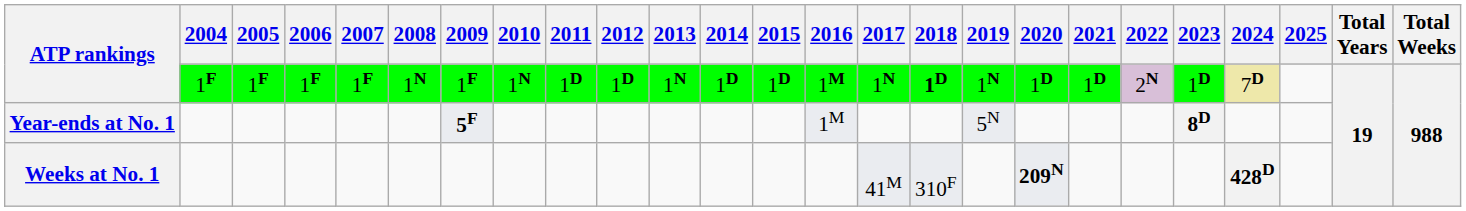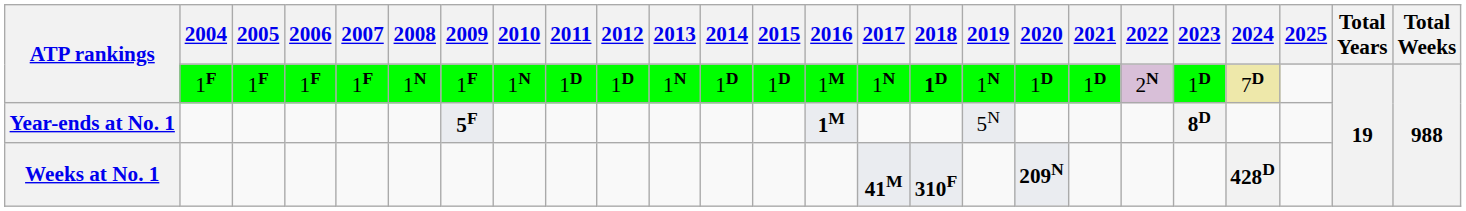Year-ends at No. 1 | 2016: normal -> bold
Weeks at No. 1 | 2017: normal -> bold
Weeks at No. 1 | 2018: normal -> bold
